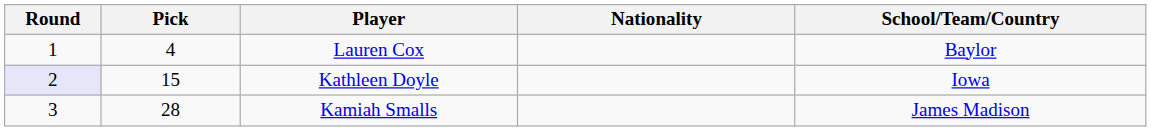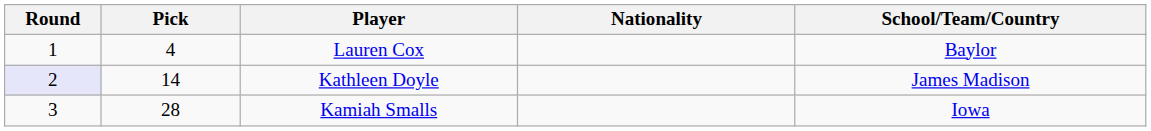Kathleen Doyle | Pick: 15 -> 14
Kathleen Doyle | School/Team/Country: Iowa -> James Madison
Kamiah Smalls | School/Team/Country: James Madison -> Iowa
